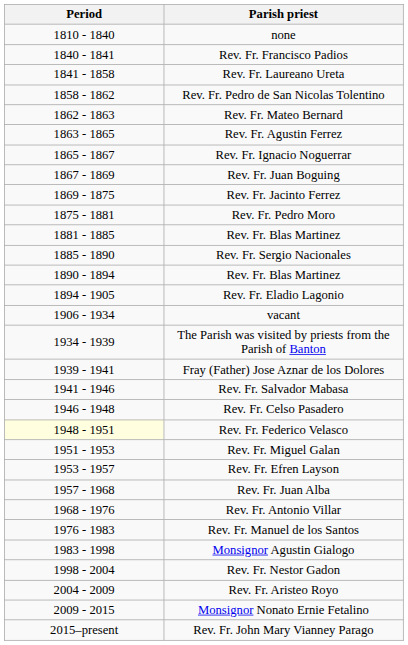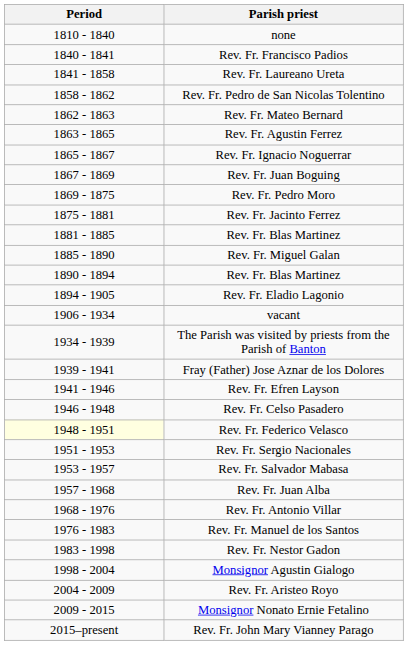row 10 | Parish priest: Rev. Fr. Jacinto Ferrez -> Rev. Fr. Pedro Moro
row 11 | Parish priest: Rev. Fr. Pedro Moro -> Rev. Fr. Jacinto Ferrez
row 13 | Parish priest: Rev. Fr. Sergio Nacionales -> Rev. Fr. Miguel Galan
row 19 | Parish priest: Rev. Fr. Salvador Mabasa -> Rev. Fr. Efren Layson
row 22 | Parish priest: Rev. Fr. Miguel Galan -> Rev. Fr. Sergio Nacionales
row 23 | Parish priest: Rev. Fr. Efren Layson -> Rev. Fr. Salvador Mabasa
row 27 | Parish priest: Monsignor Agustin Gialogo -> Rev. Fr. Nestor Gadon
row 28 | Parish priest: Rev. Fr. Nestor Gadon -> Monsignor Agustin Gialogo
